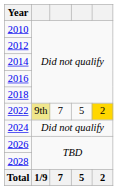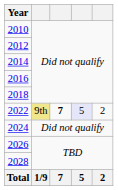2022 | column 3: normal -> bold
2022 | column 4: no background -> lavender background
2022 | column 5: gold background -> no background
